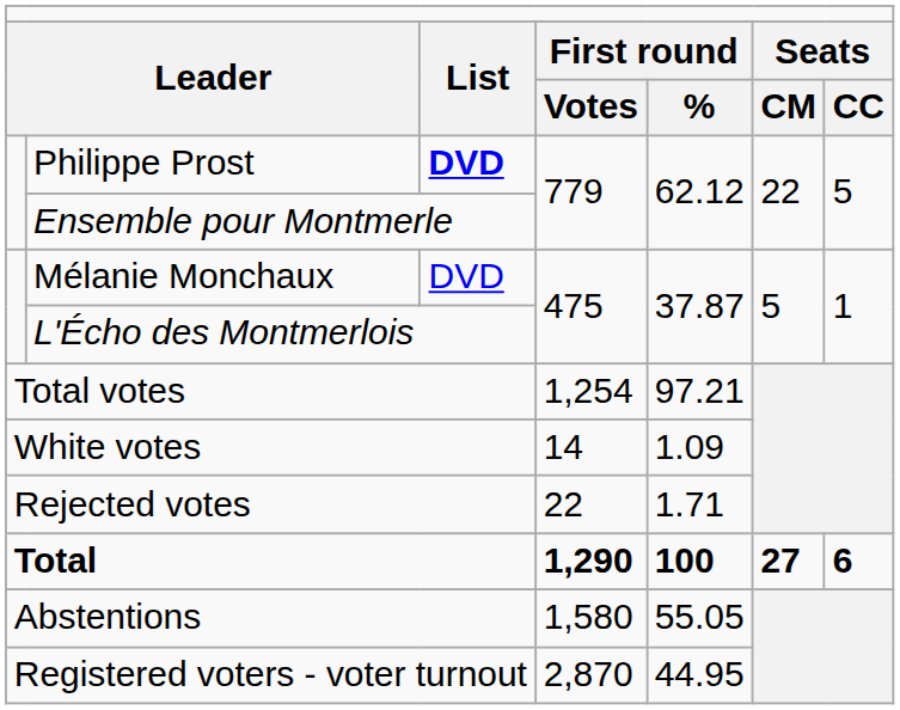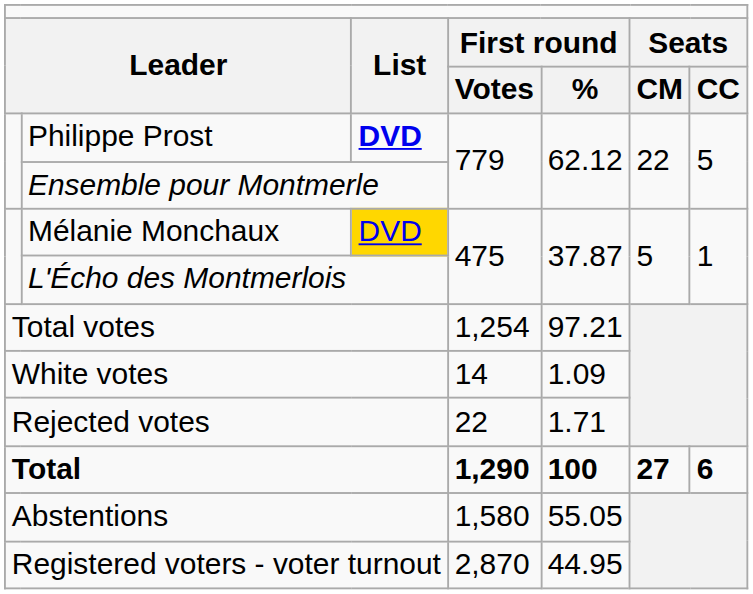Mélanie Monchaux | column 3: no background -> gold background
